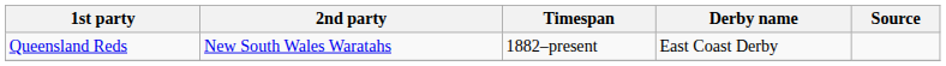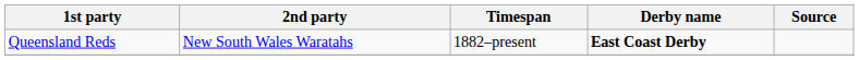Queensland Reds | Derby name: normal -> bold
